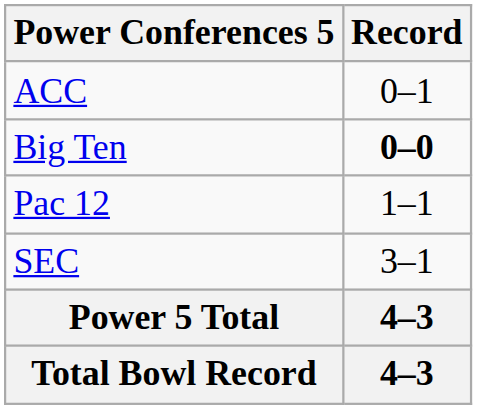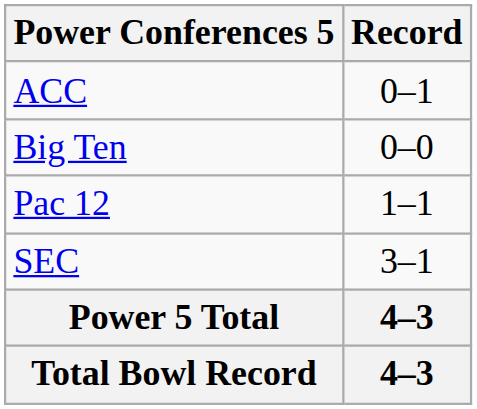Big Ten | Record: bold -> normal
